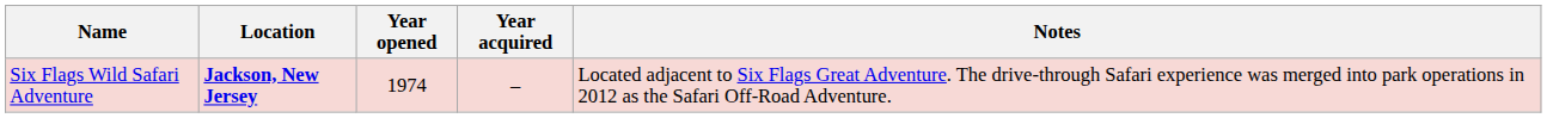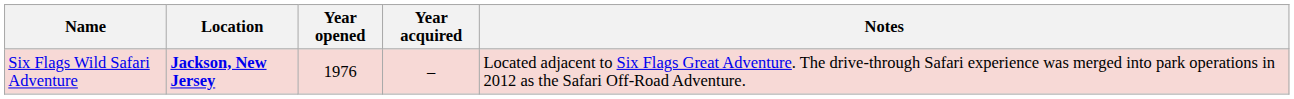Six Flags Wild Safari Adventure | Year opened: 1974 -> 1976
